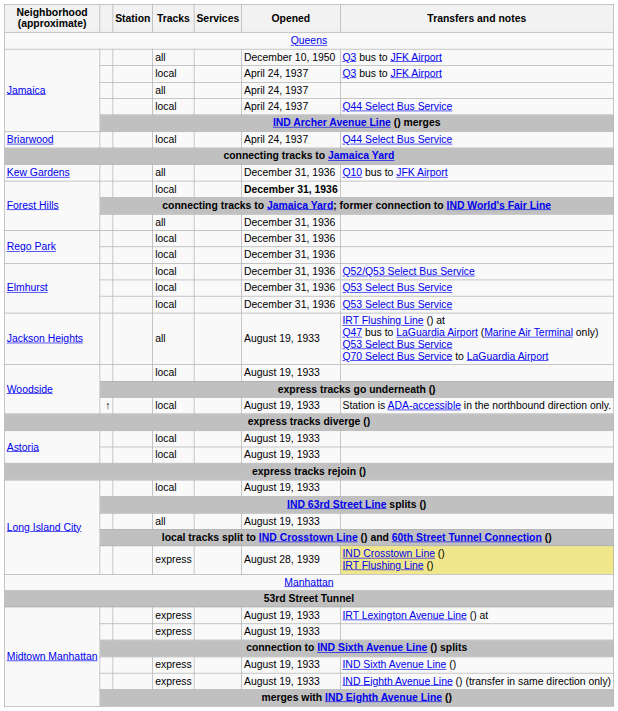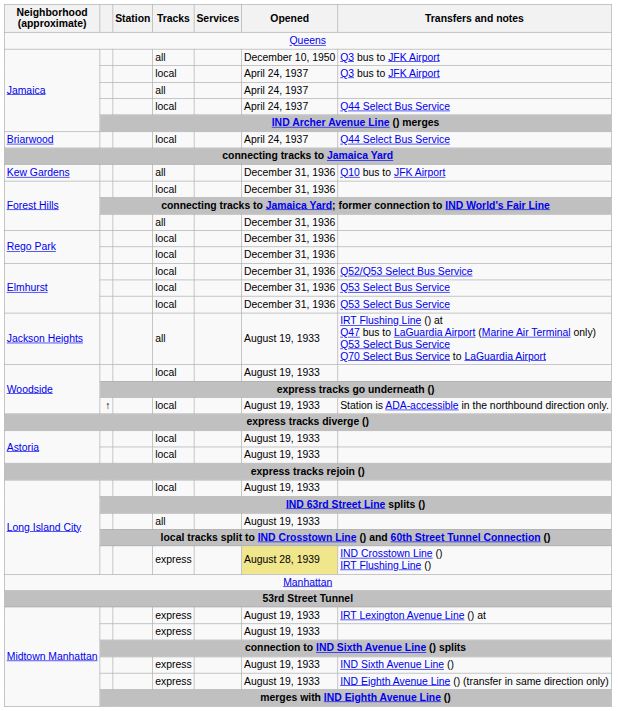Forest Hills / local | Opened: bold -> normal
Long Island City / express | Opened: no background -> khaki background
Long Island City / express | Transfers and notes: khaki background -> no background
